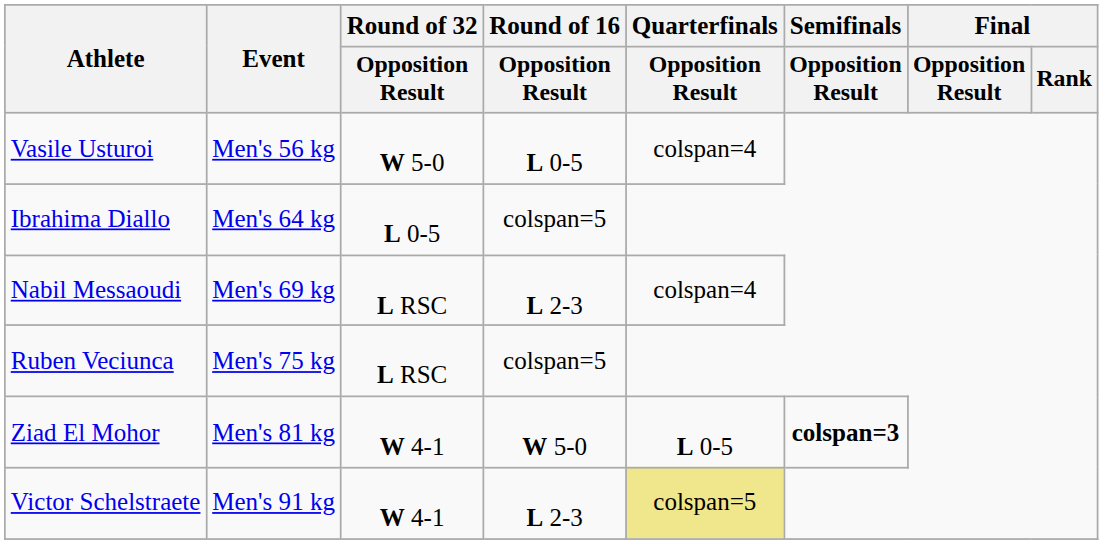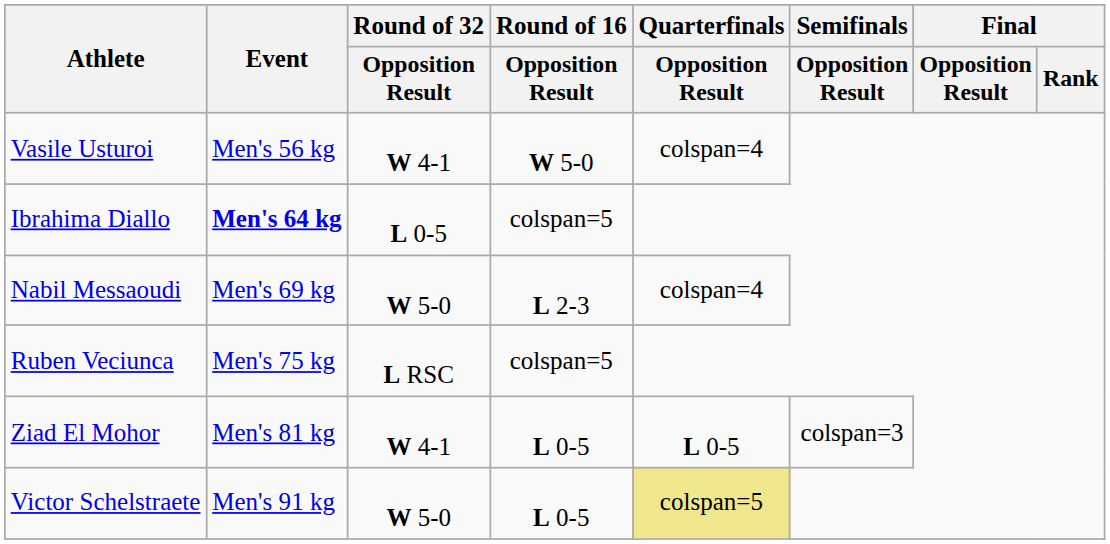Vasile Usturoi | Round of 32 / Opposition Result: W 5-0 -> W 4-1
Vasile Usturoi | Round of 16 / Opposition Result: L 0-5 -> W 5-0
Ibrahima Diallo | Event: normal -> bold
Nabil Messaoudi | Round of 32 / Opposition Result: L RSC -> W 5-0
Ziad El Mohor | Round of 16 / Opposition Result: W 5-0 -> L 0-5
Ziad El Mohor | Semifinals / Opposition Result: bold -> normal
Victor Schelstraete | Round of 32 / Opposition Result: W 4-1 -> W 5-0
Victor Schelstraete | Round of 16 / Opposition Result: L 2-3 -> L 0-5
